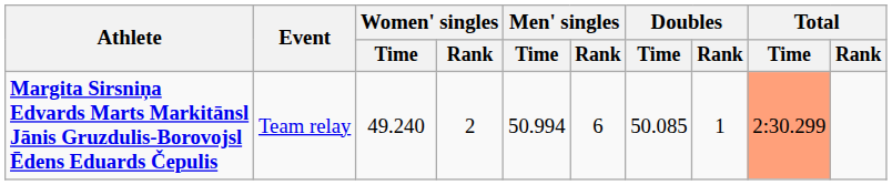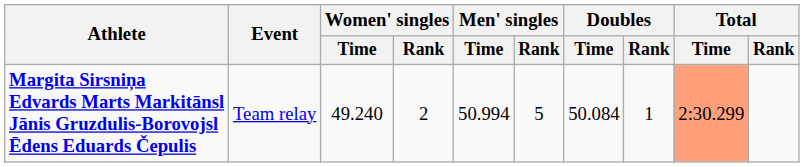row 3 | Men' singles / Rank: 6 -> 5
row 3 | Doubles / Time: 50.085 -> 50.084
